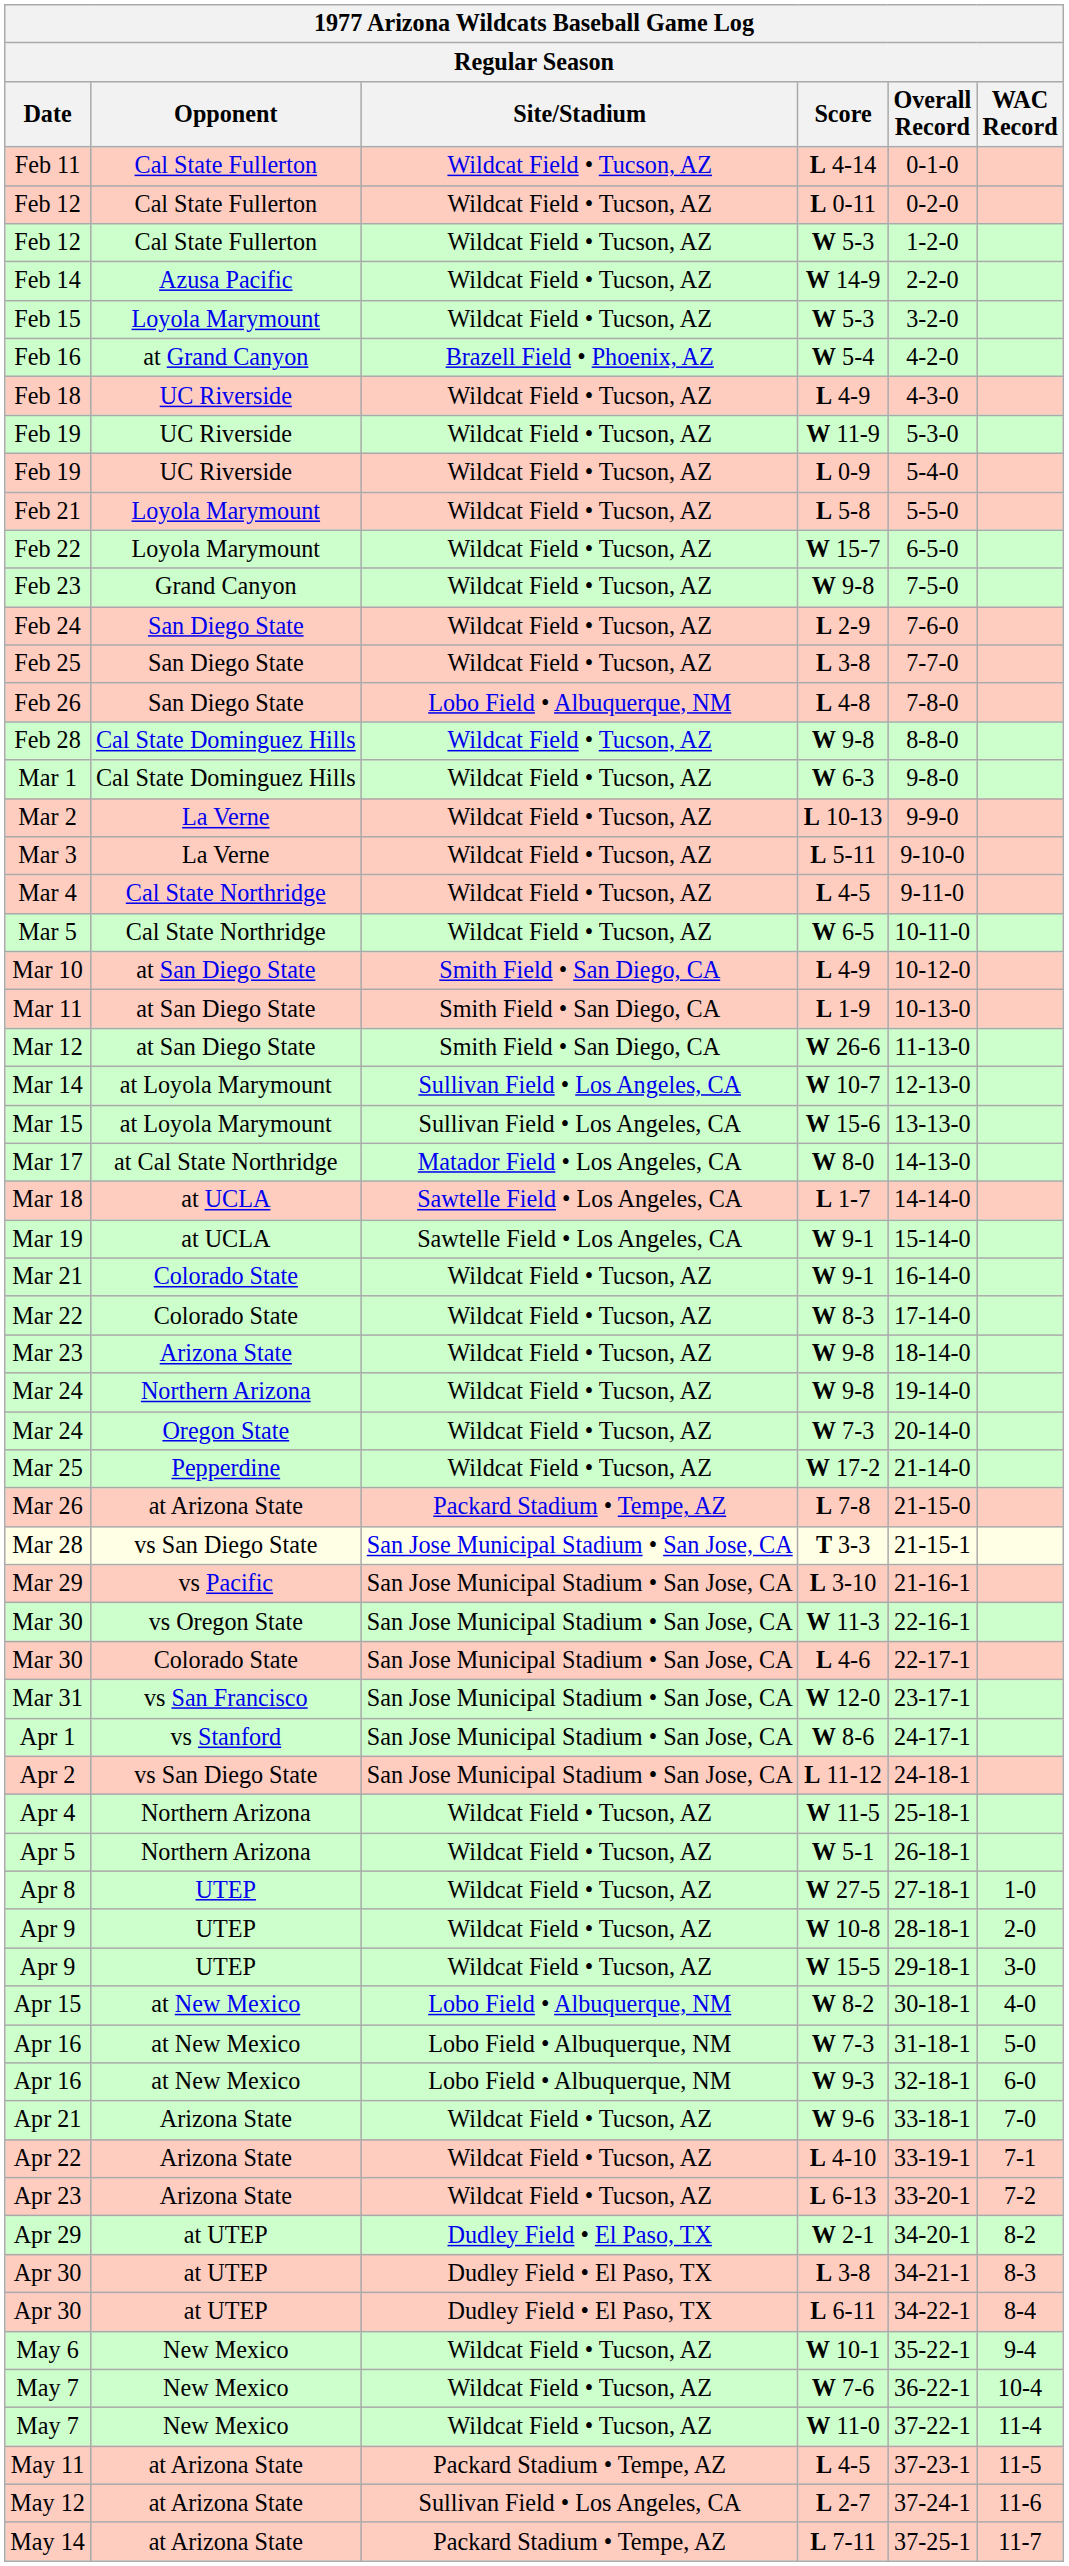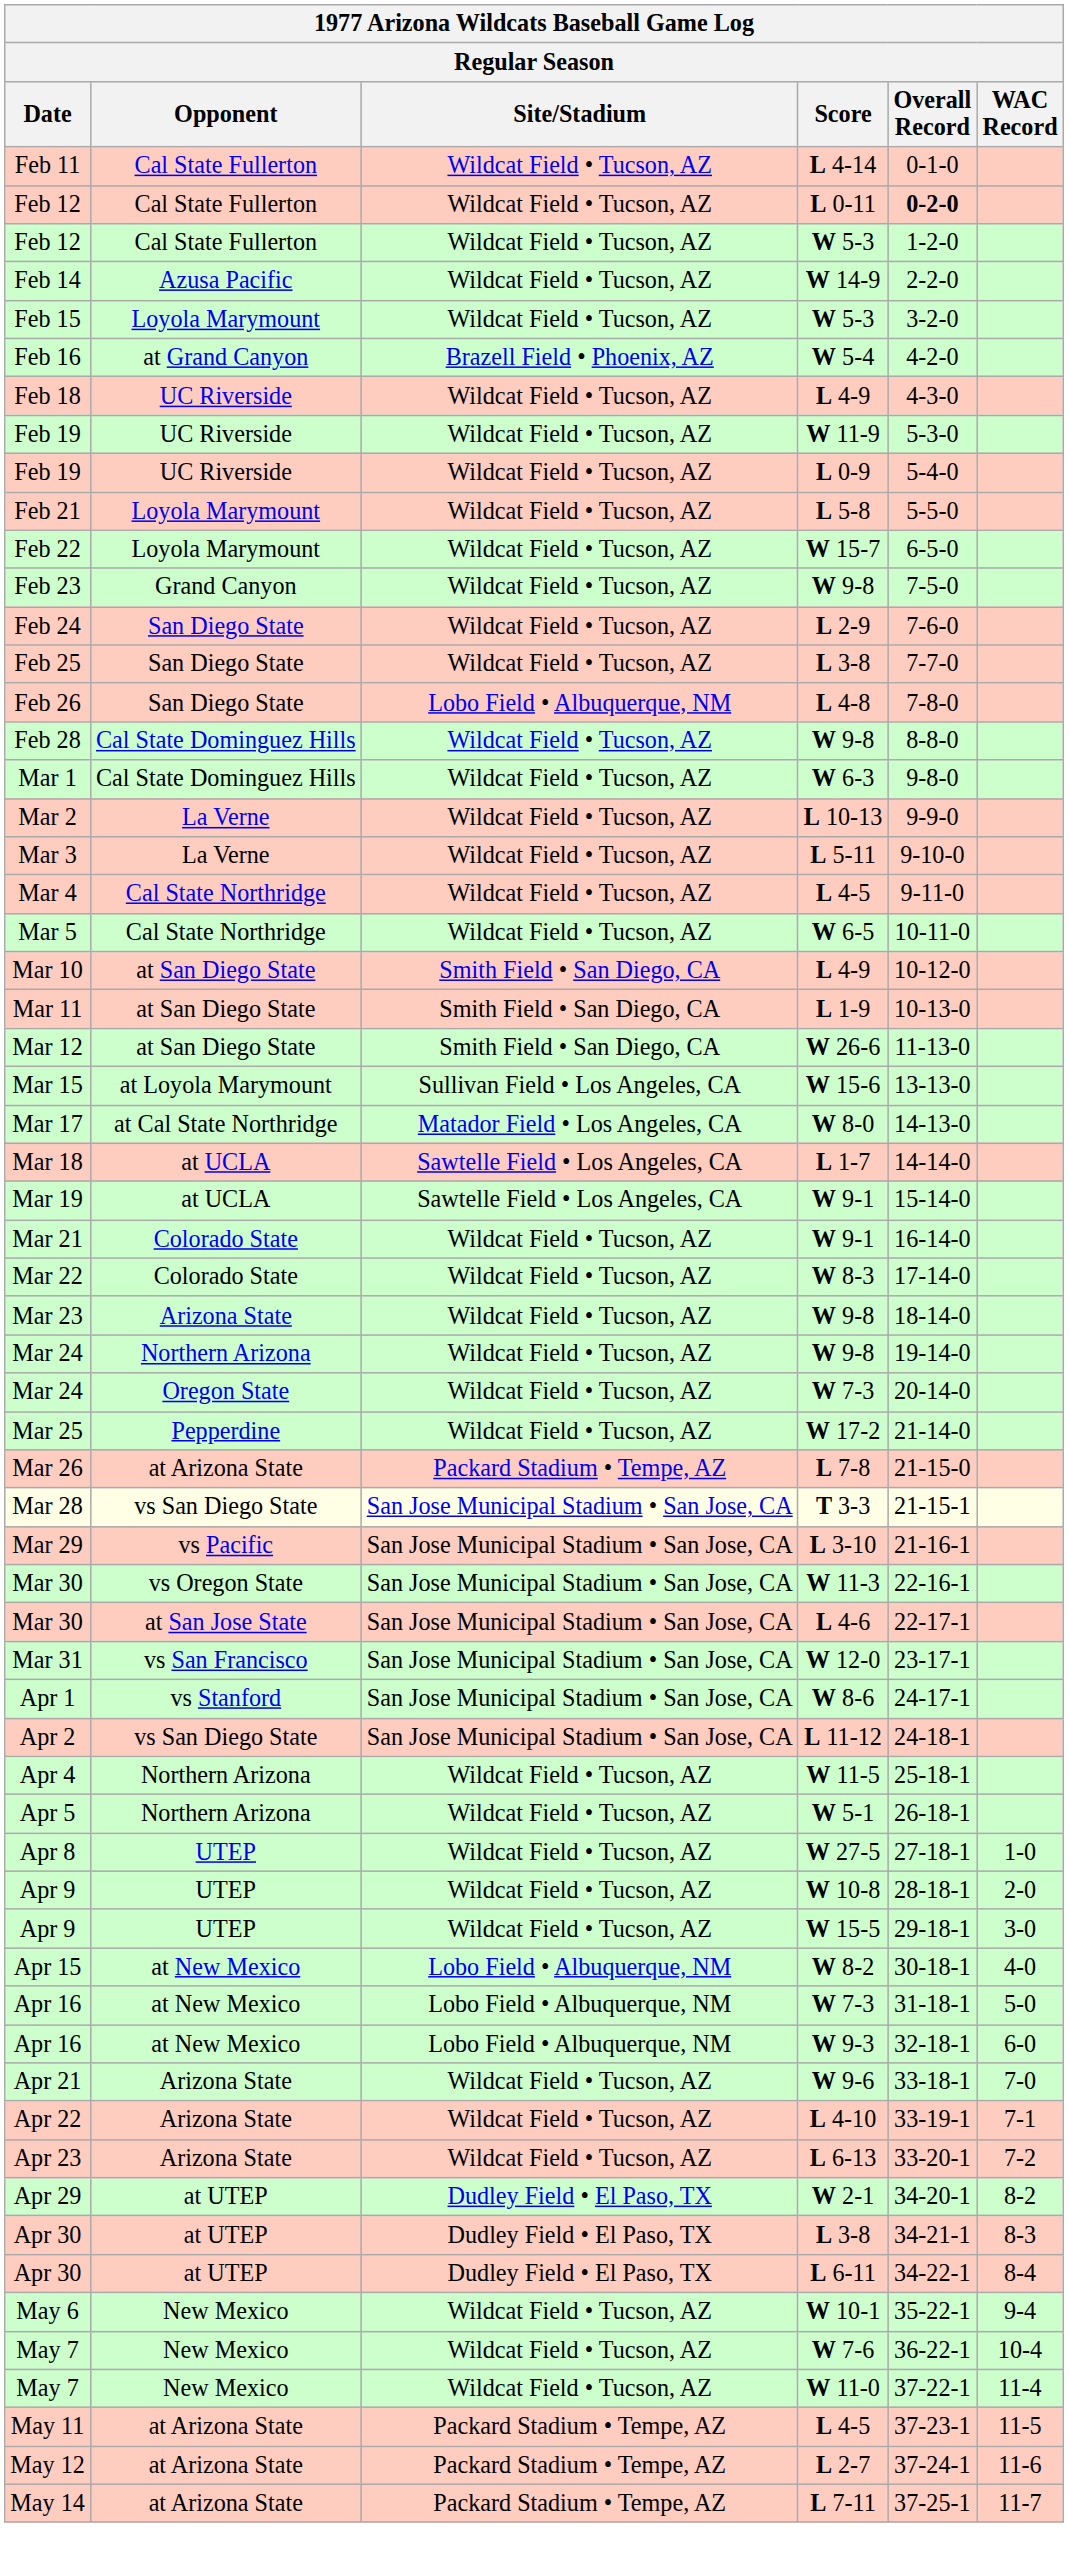Feb 12 / L 0-11 | Overall Record: normal -> bold
- row: Mar 14 | at Loyola Marymount | Sullivan Field • Los Angeles, CA | W 10-7 | 12-13-0
Mar 30 / L 4-6 | Opponent: Colorado State -> at San Jose State
May 12 | Site/Stadium: Sullivan Field • Los Angeles, CA -> Packard Stadium • Tempe, AZ
